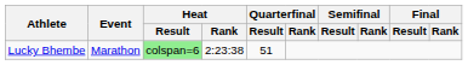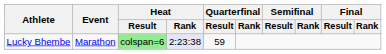Lucky Bhembe | Heat / Rank: no background -> lavender background
Lucky Bhembe | Quarterfinal / Result: 51 -> 59
